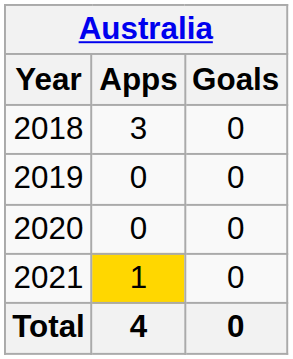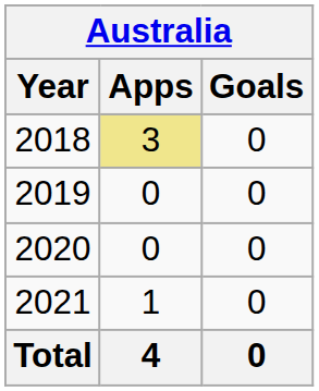2018 | Apps: no background -> khaki background
2021 | Apps: gold background -> no background
